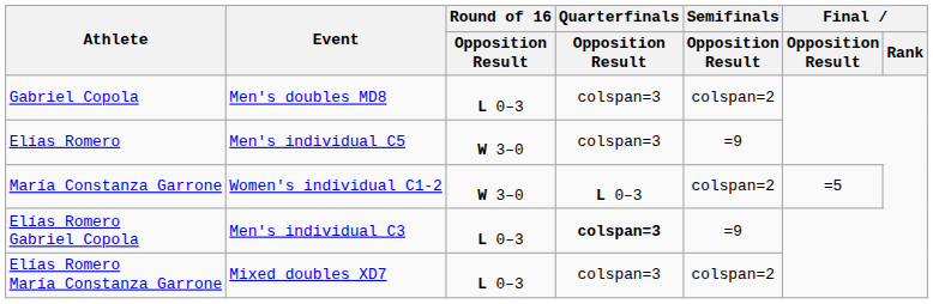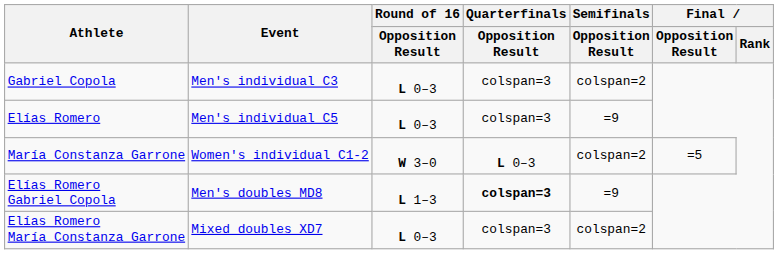Gabriel Copola | Event: Men's doubles MD8 -> Men's individual C3
Elías Romero | Round of 16 / Opposition Result: W 3–0 -> L 0–3
Elías Romero Gabriel Copola | Event: Men's individual C3 -> Men's doubles MD8
Elías Romero Gabriel Copola | Round of 16 / Opposition Result: L 0–3 -> L 1–3
